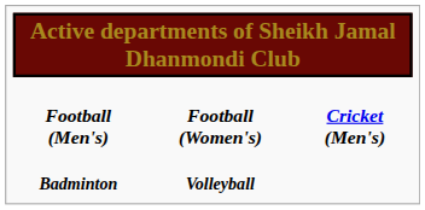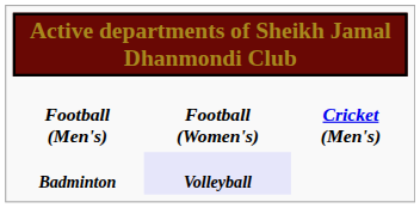Badminton | column 2: no background -> lavender background
